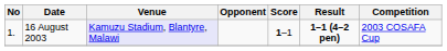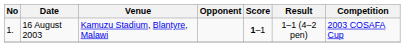16 August 2003 | Venue: lavender background -> no background
16 August 2003 | Result: bold -> normal
